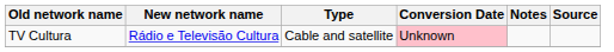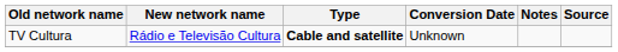TV Cultura | Type: normal -> bold
TV Cultura | Conversion Date: pink background -> no background
